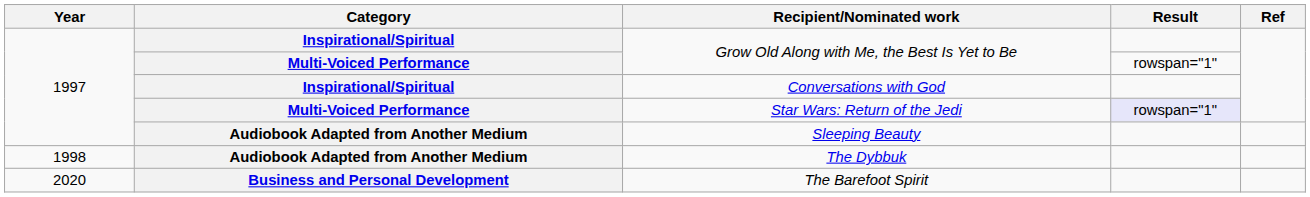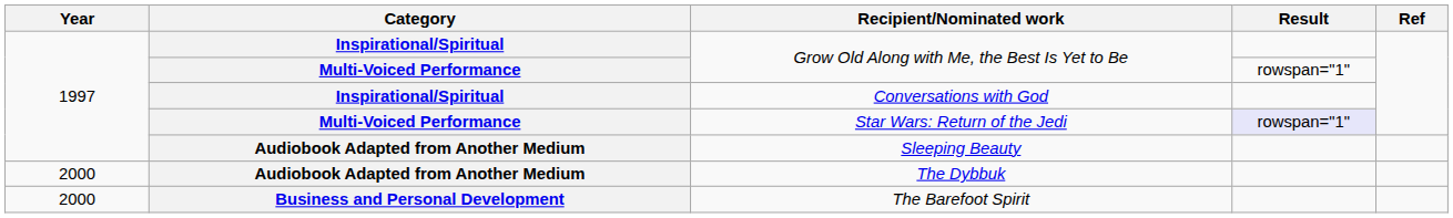The Dybbuk | Year: 1998 -> 2000
The Barefoot Spirit | Year: 2020 -> 2000
